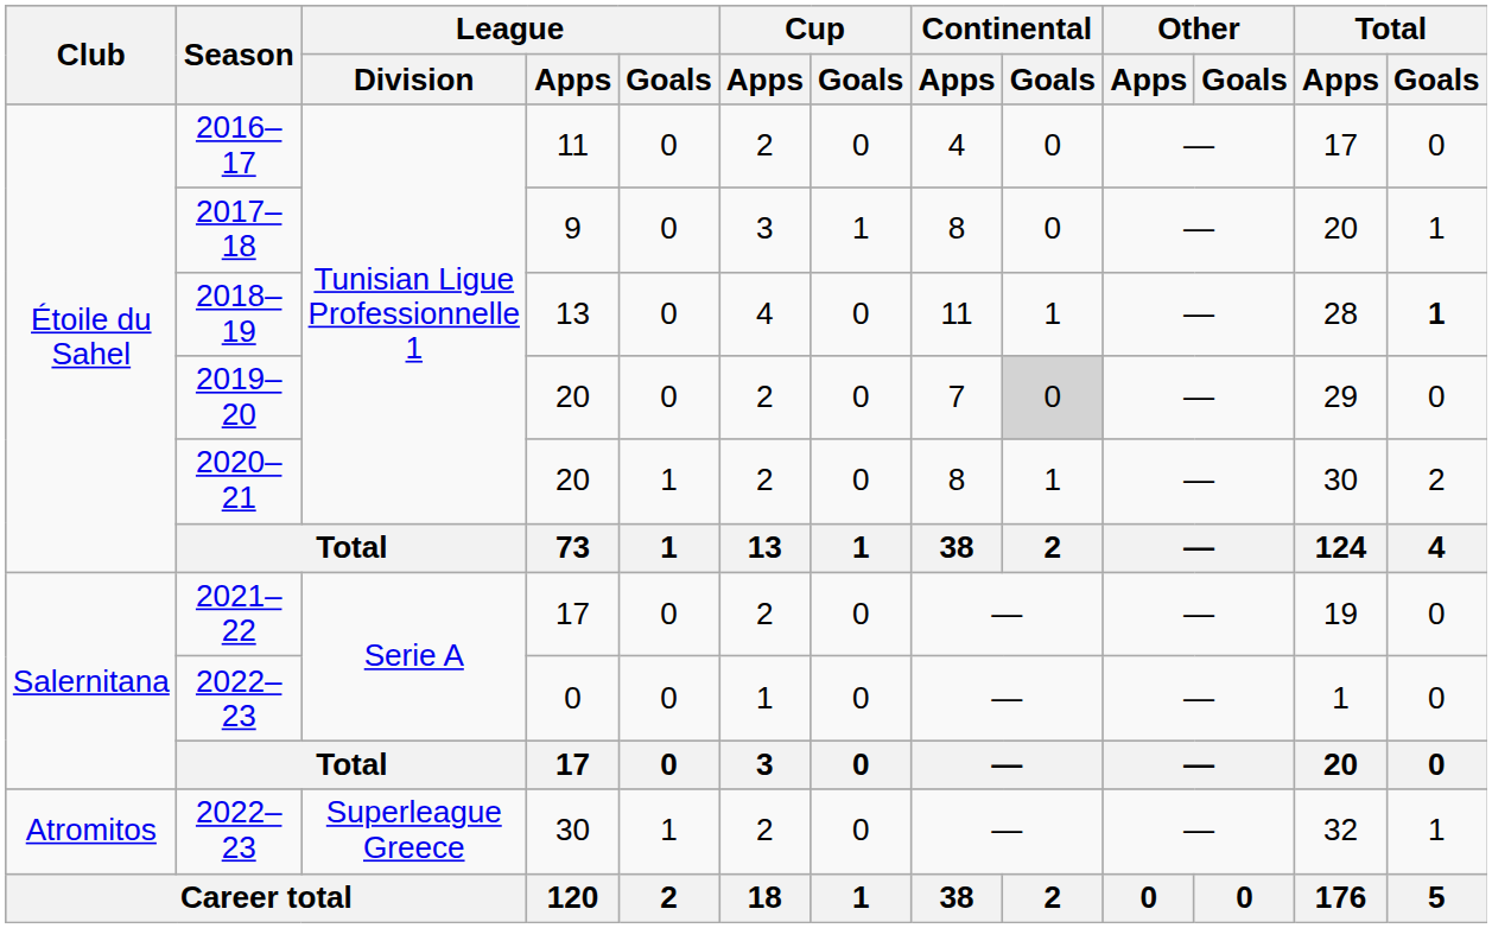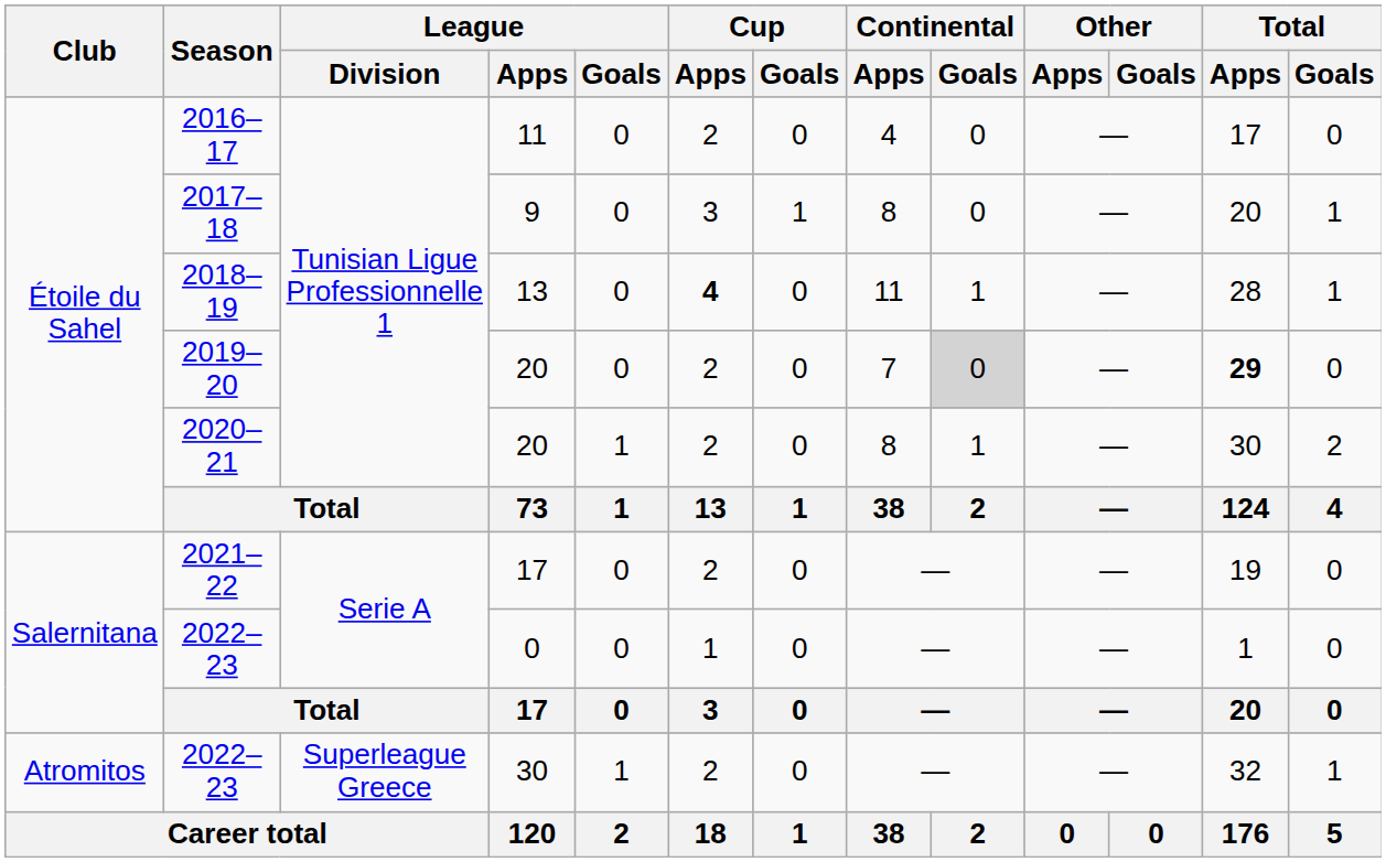2018–19 | Cup / Apps: normal -> bold
2018–19 | Total / Goals: bold -> normal
2019–20 | Total / Apps: normal -> bold
